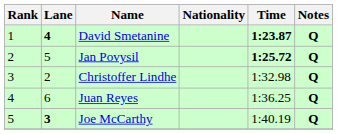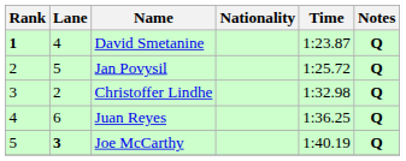David Smetanine | Rank: normal -> bold
David Smetanine | Lane: bold -> normal
David Smetanine | Time: bold -> normal
Jan Povysil | Time: bold -> normal
